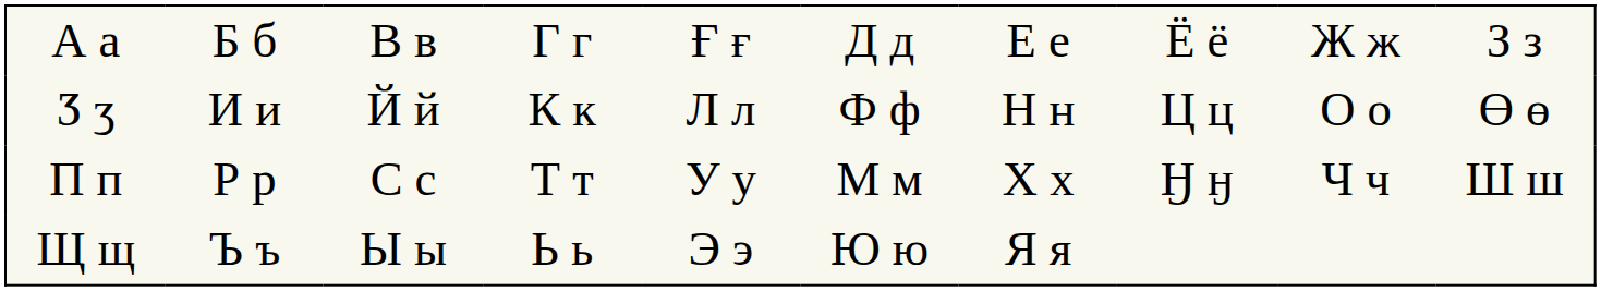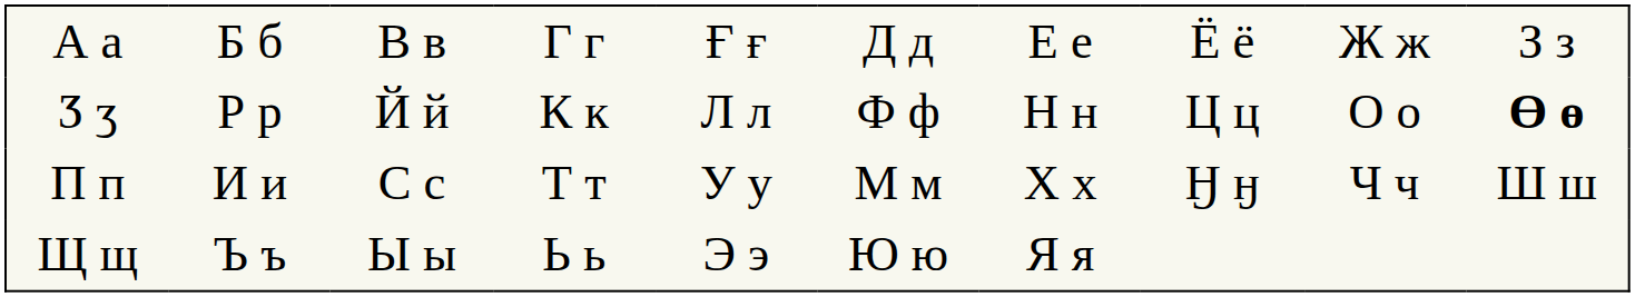Ӡ ӡ | column 2: И и -> Р р
Ӡ ӡ | column 10: normal -> bold
П п | column 2: Р р -> И и
